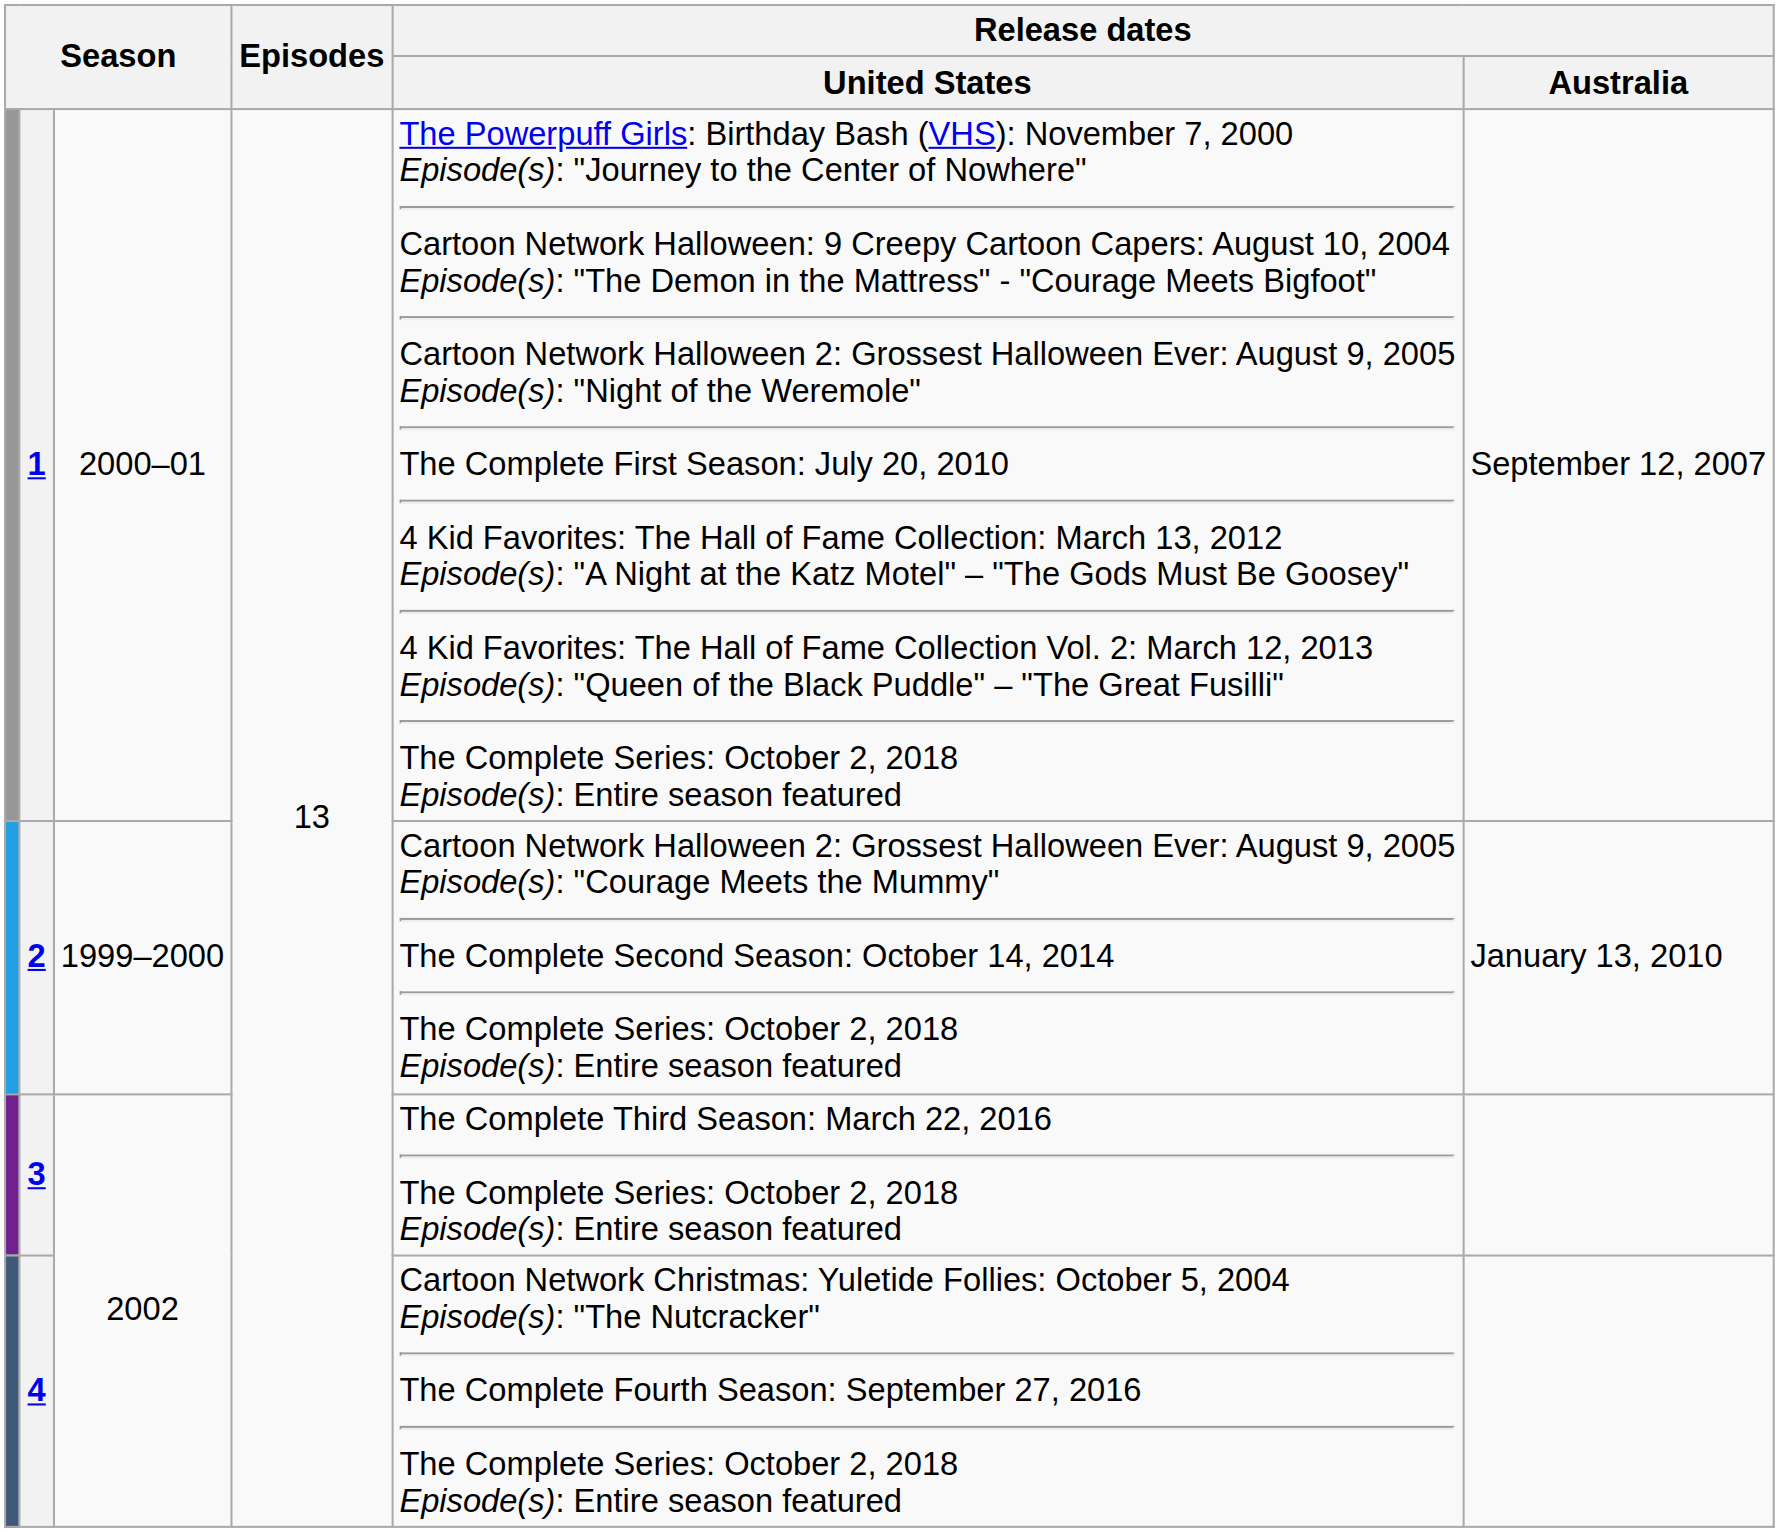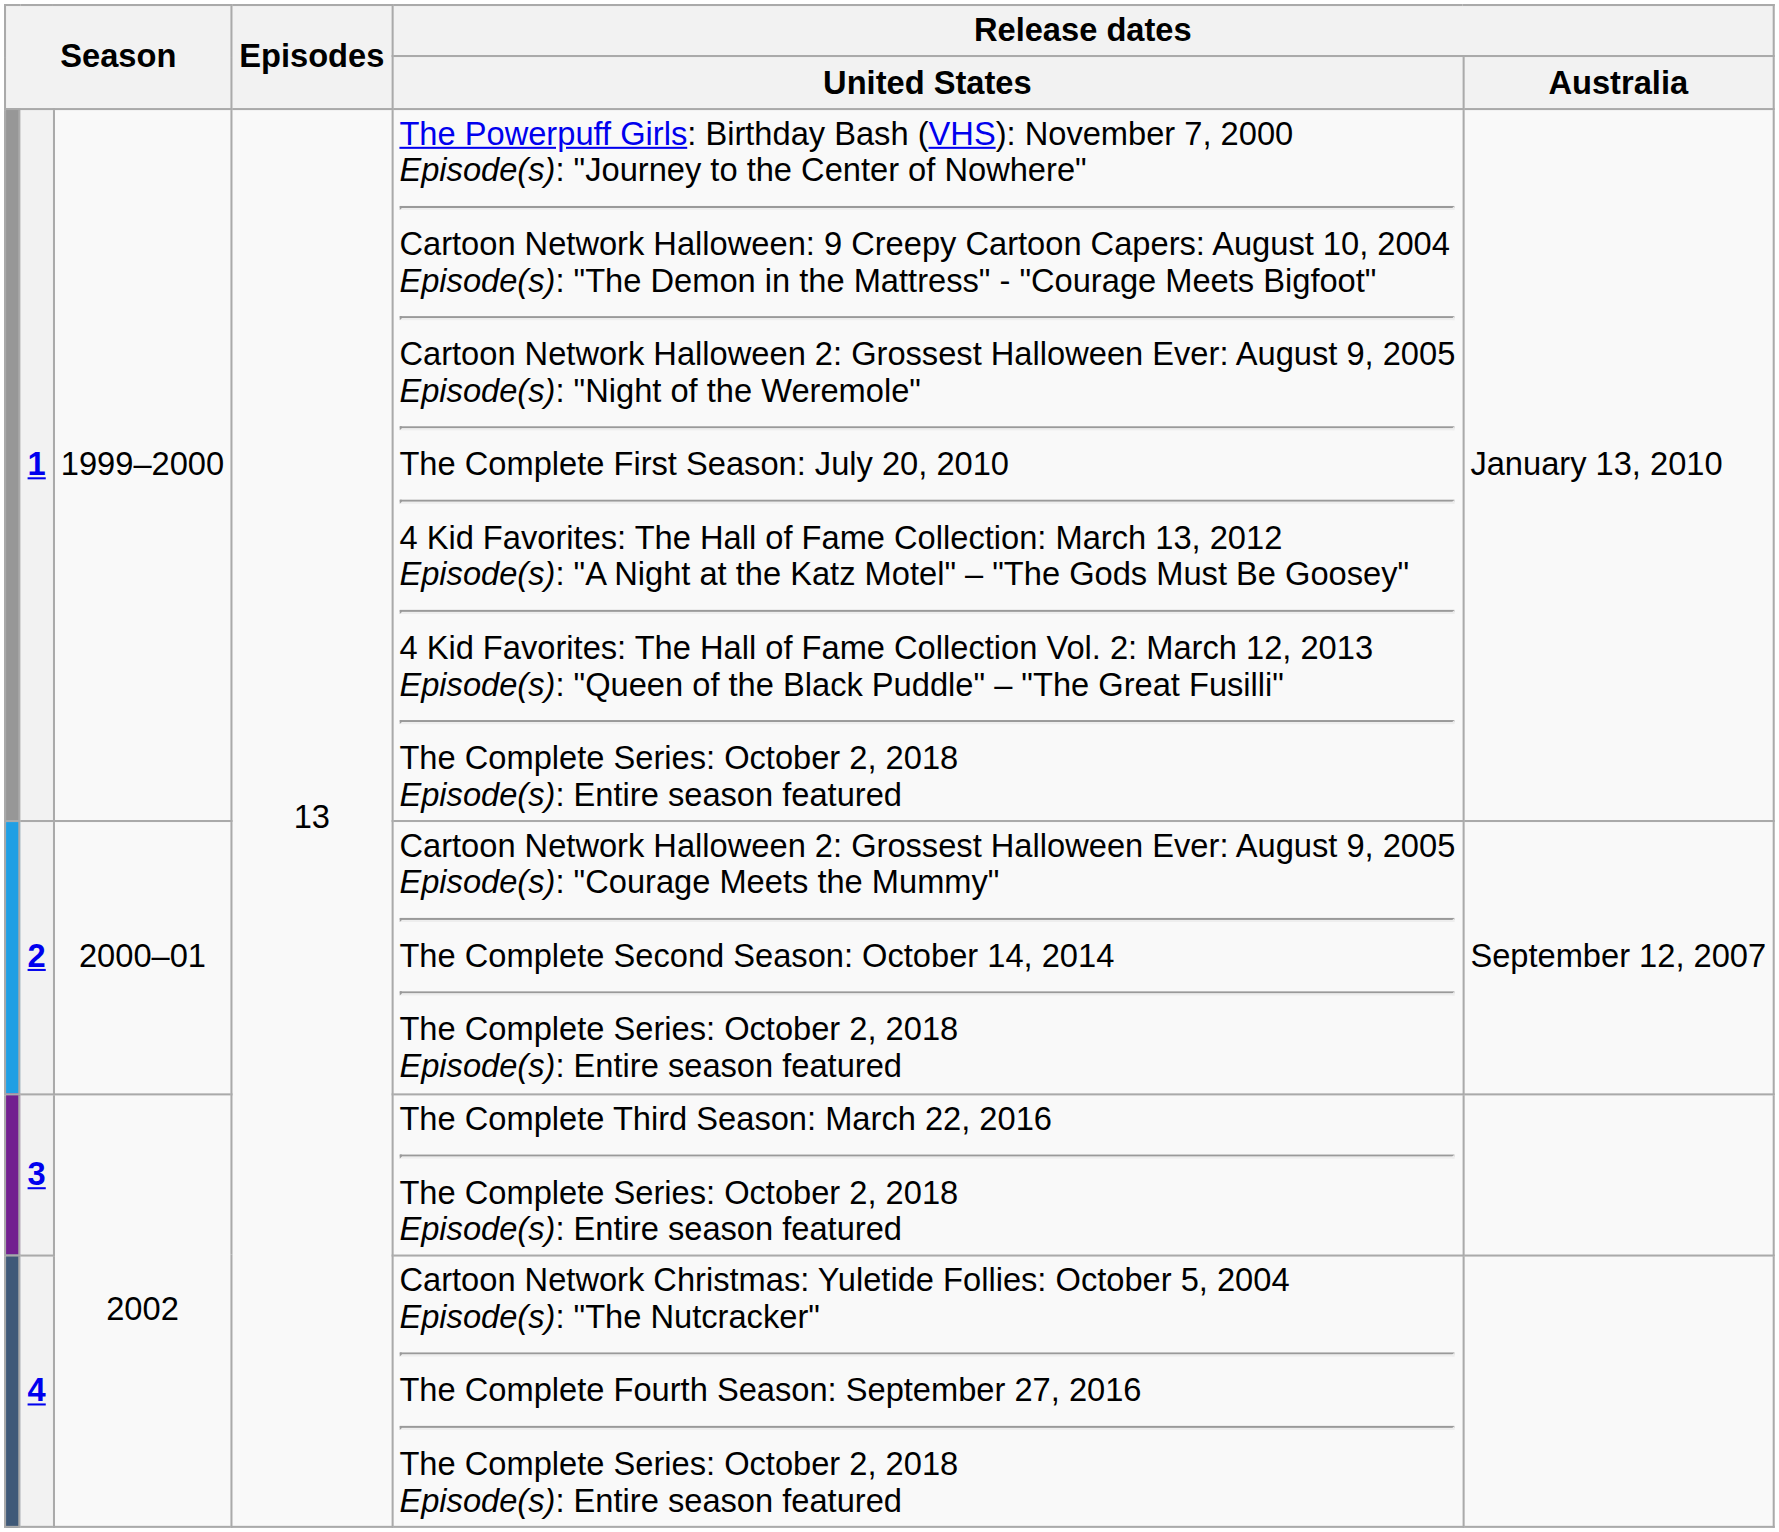1 | column 3: 2000–01 -> 1999–2000
1 | Release dates / Australia: September 12, 2007 -> January 13, 2010
2 | column 3: 1999–2000 -> 2000–01
2 | Release dates / Australia: January 13, 2010 -> September 12, 2007
